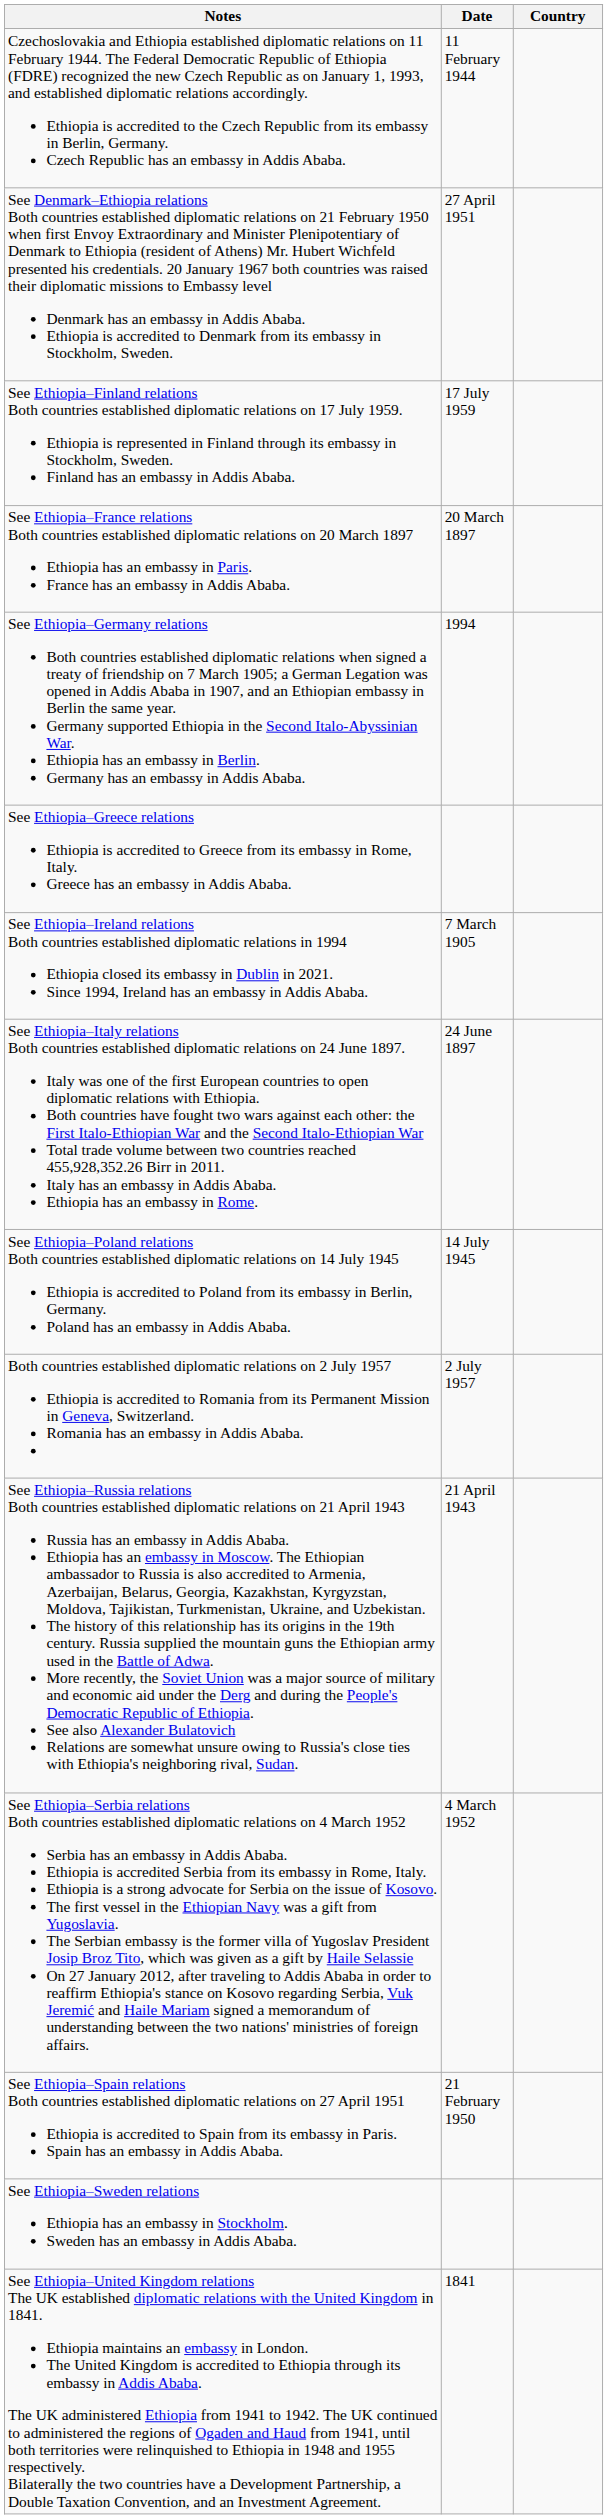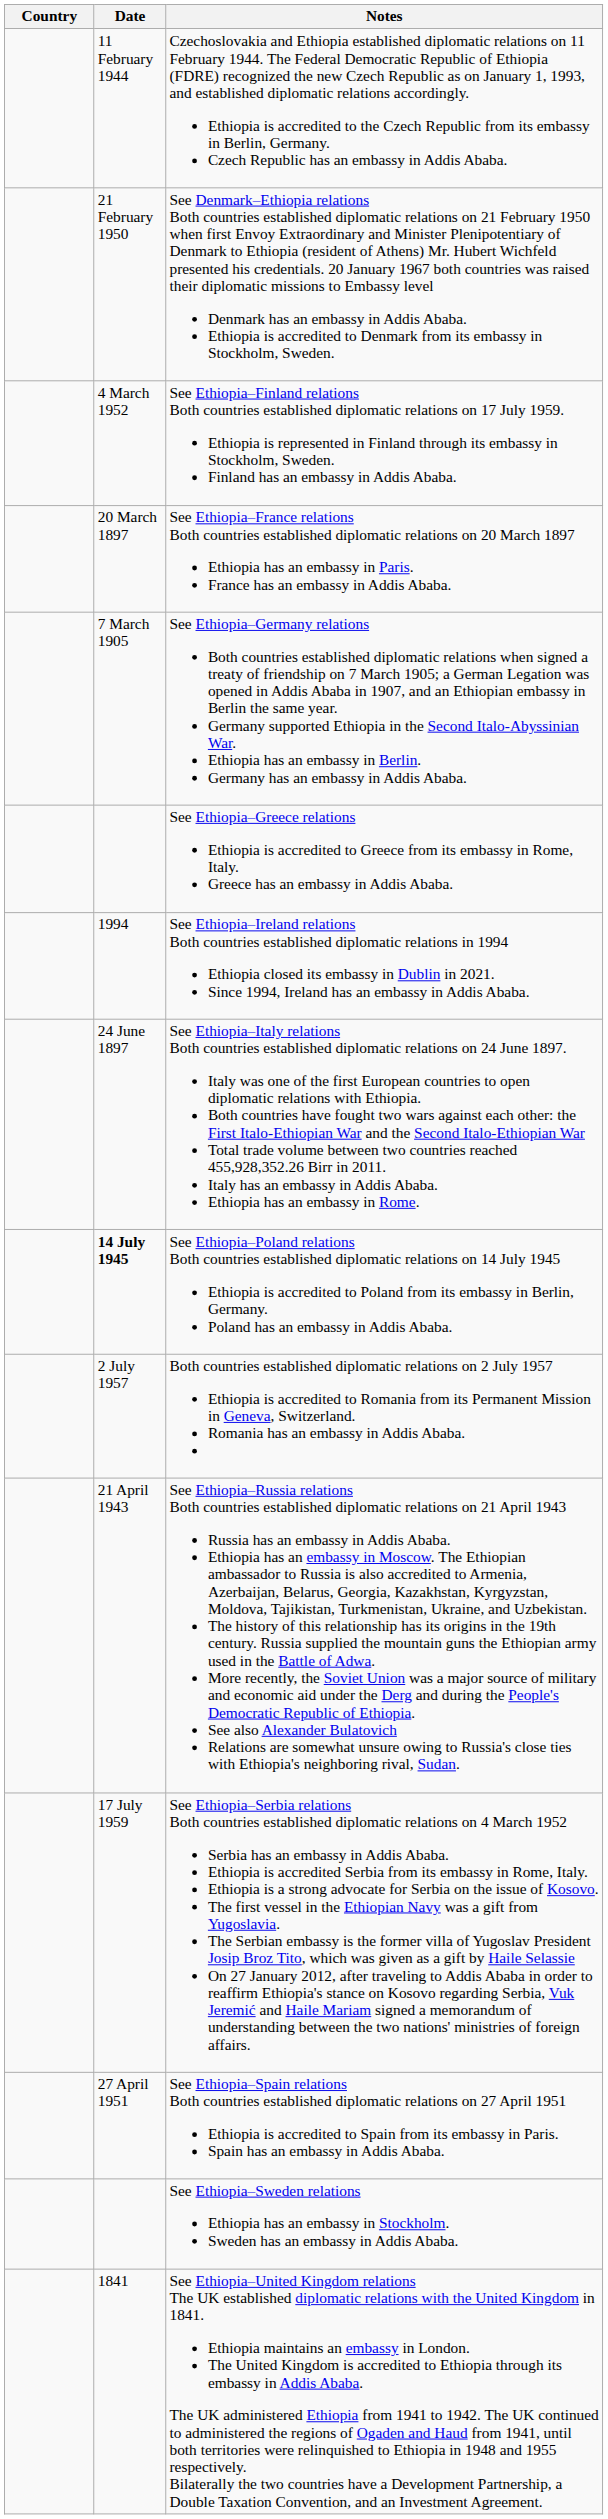columns swapped: Country <-> Notes
row 3 | Date: 27 April 1951 -> 21 February 1950
row 4 | Date: 17 July 1959 -> 4 March 1952
row 6 | Date: 1994 -> 7 March 1905
row 8 | Date: 7 March 1905 -> 1994
row 10 | Date: normal -> bold
row 13 | Date: 4 March 1952 -> 17 July 1959
row 14 | Date: 21 February 1950 -> 27 April 1951
